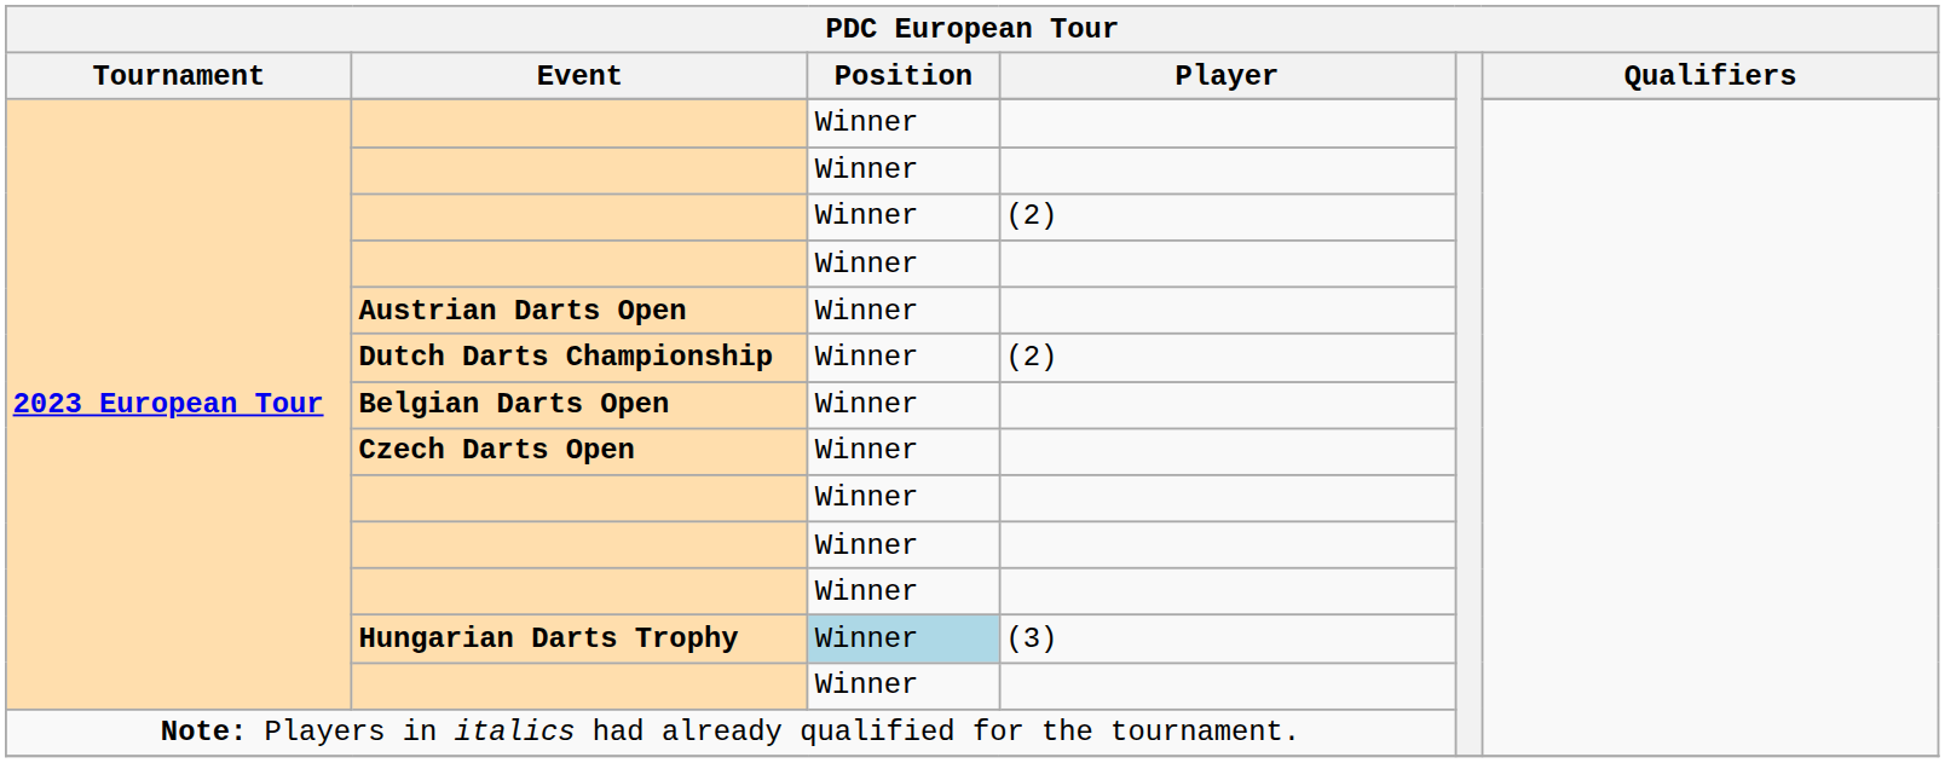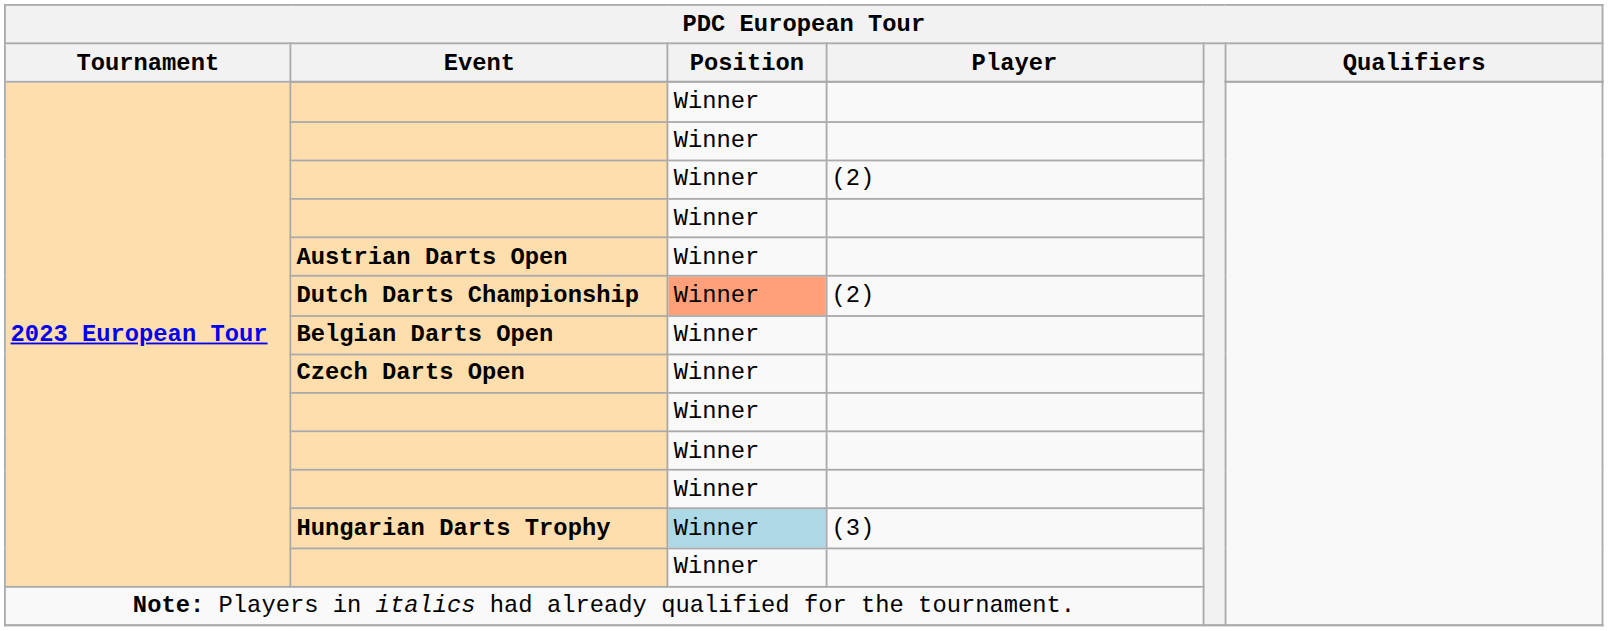Dutch Darts Championship | Position: no background -> lightsalmon background
